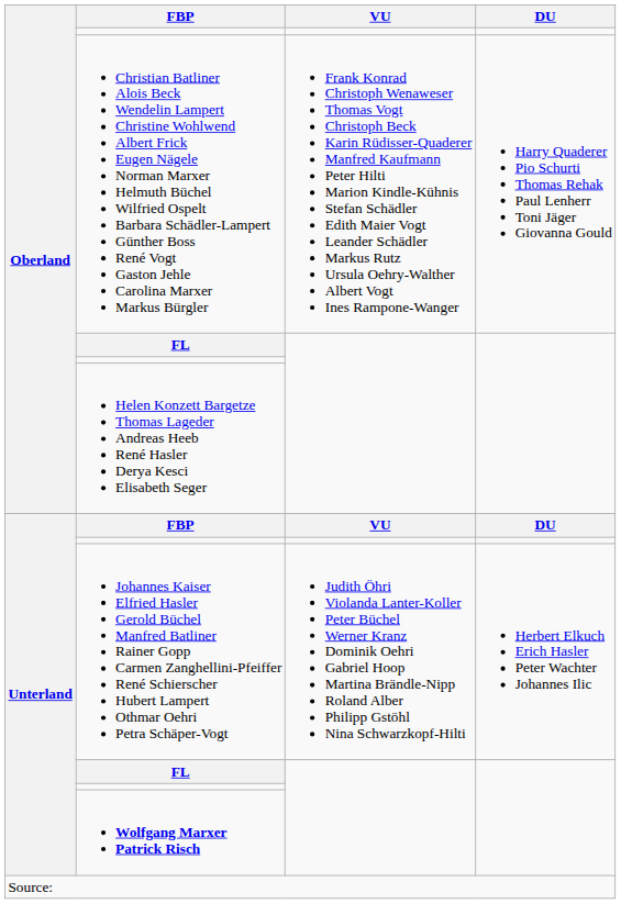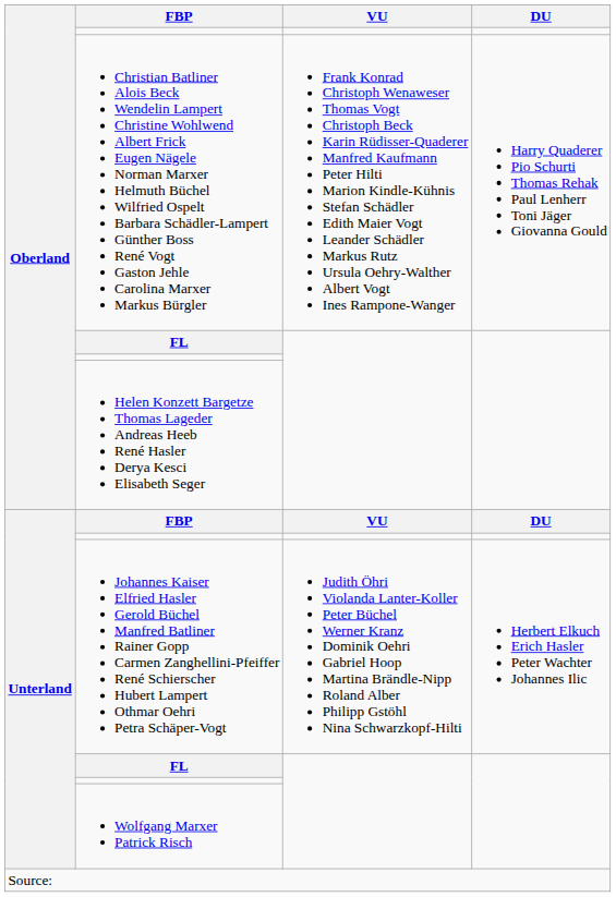Wolfgang Marxer Patrick Risch | FBP: bold -> normal
